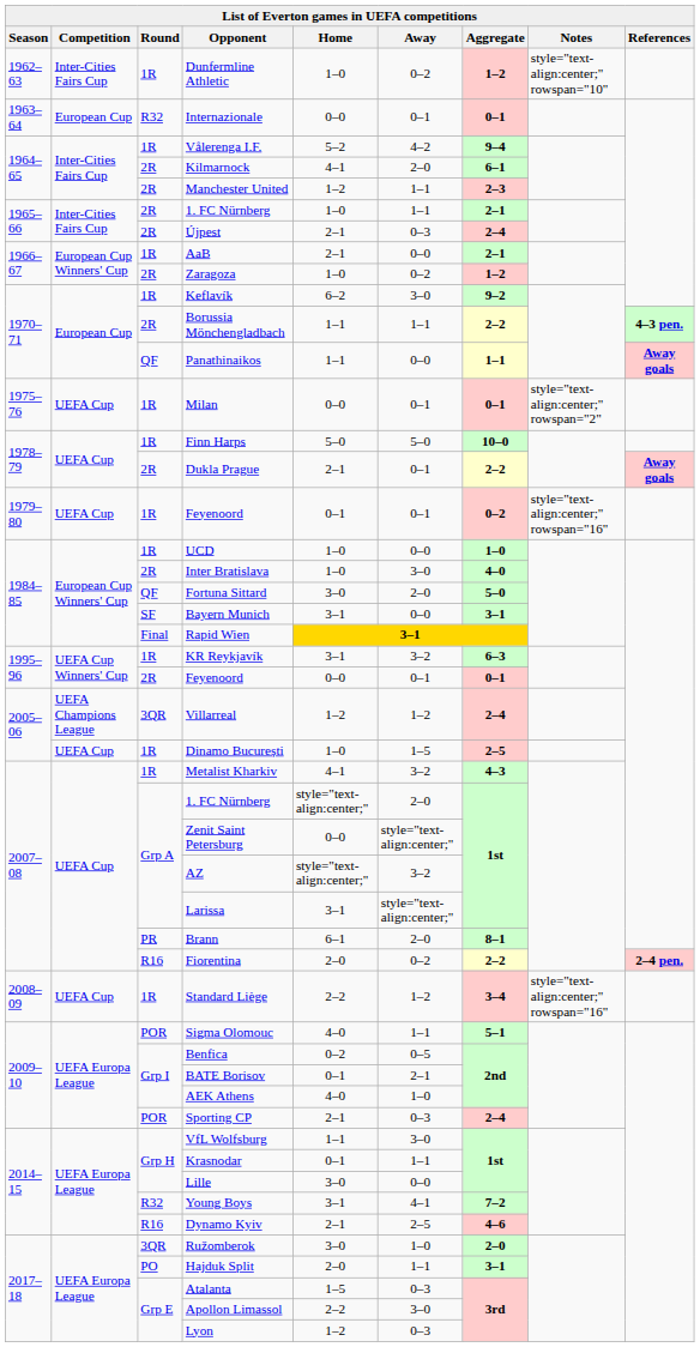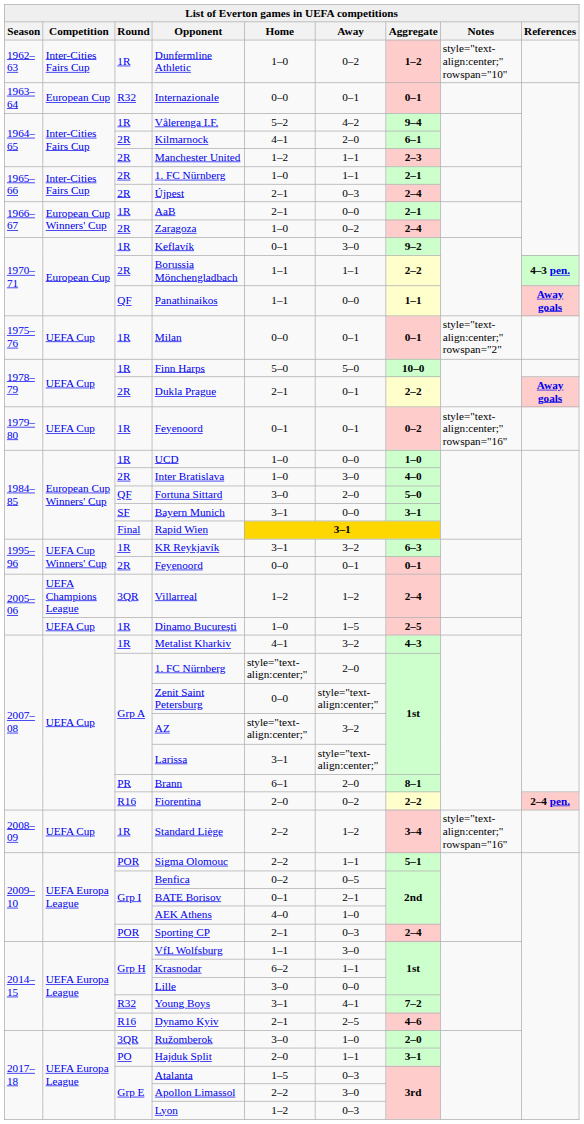Zaragoza | Aggregate: 1–2 -> 2–4
Keflavík | Home: 6–2 -> 0–1
Sigma Olomouc | Home: 4–0 -> 2–2
Krasnodar | Home: 0–1 -> 6–2
